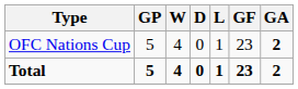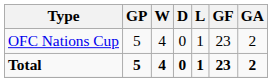OFC Nations Cup | GA: bold -> normal
